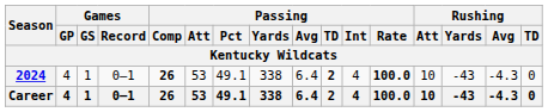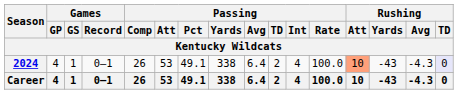2024 | Passing / Comp: bold -> normal
2024 | Passing / TD: bold -> normal
2024 | Passing / Rate: bold -> normal
2024 | Rushing / Att: no background -> lightsalmon background
2024 | Rushing / TD: no background -> lavender background
